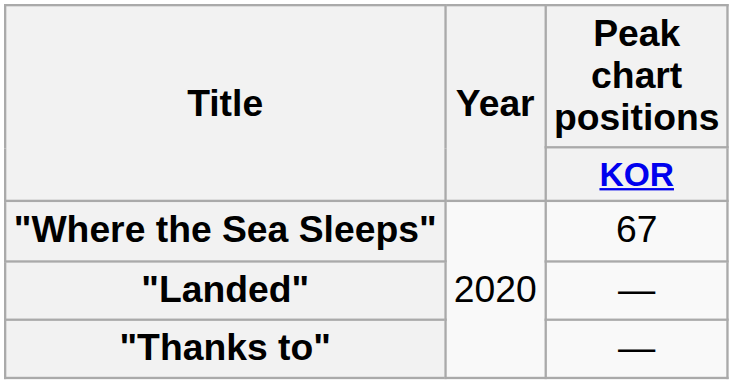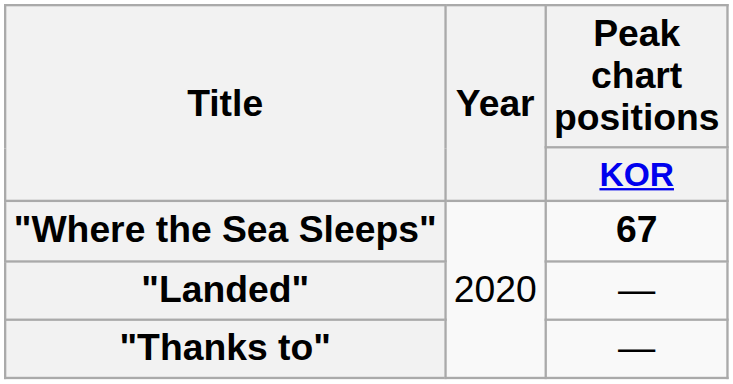"Where the Sea Sleeps" | Peak chart positions / KOR: normal -> bold
